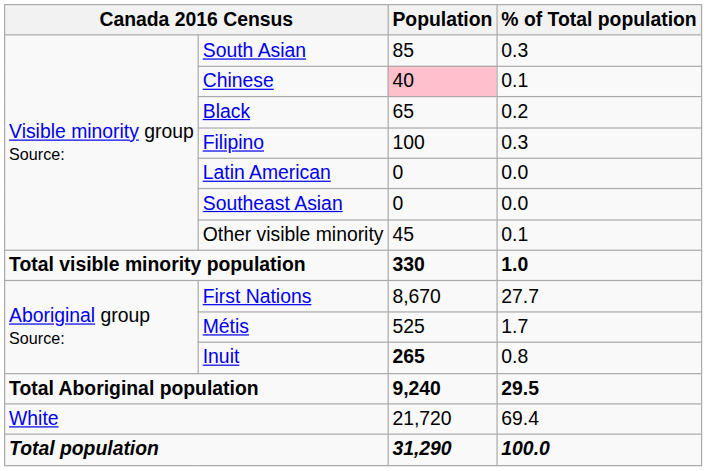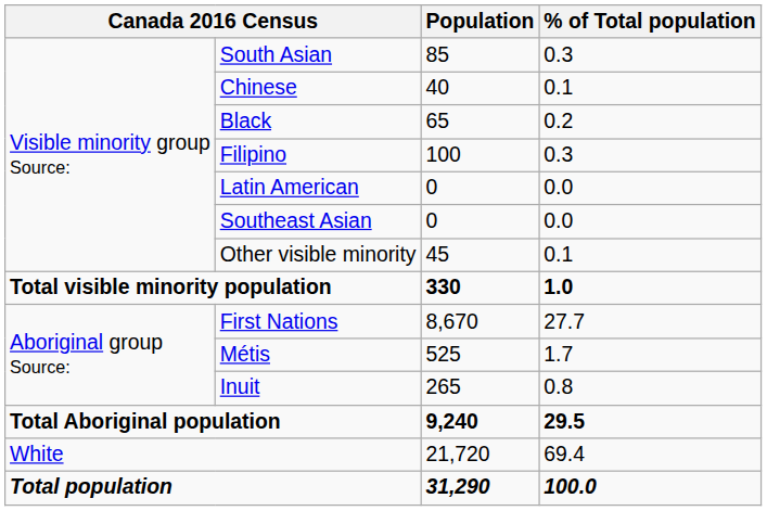Chinese | Population: pink background -> no background
Inuit | Population: bold -> normal
